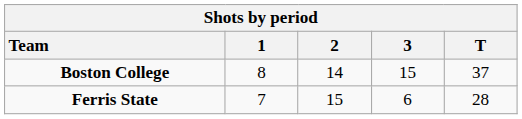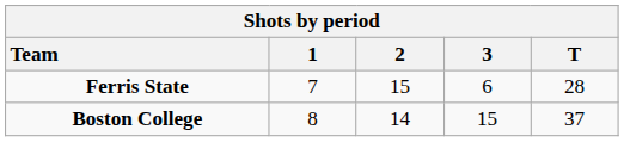rows swapped: Ferris State <-> Boston College
